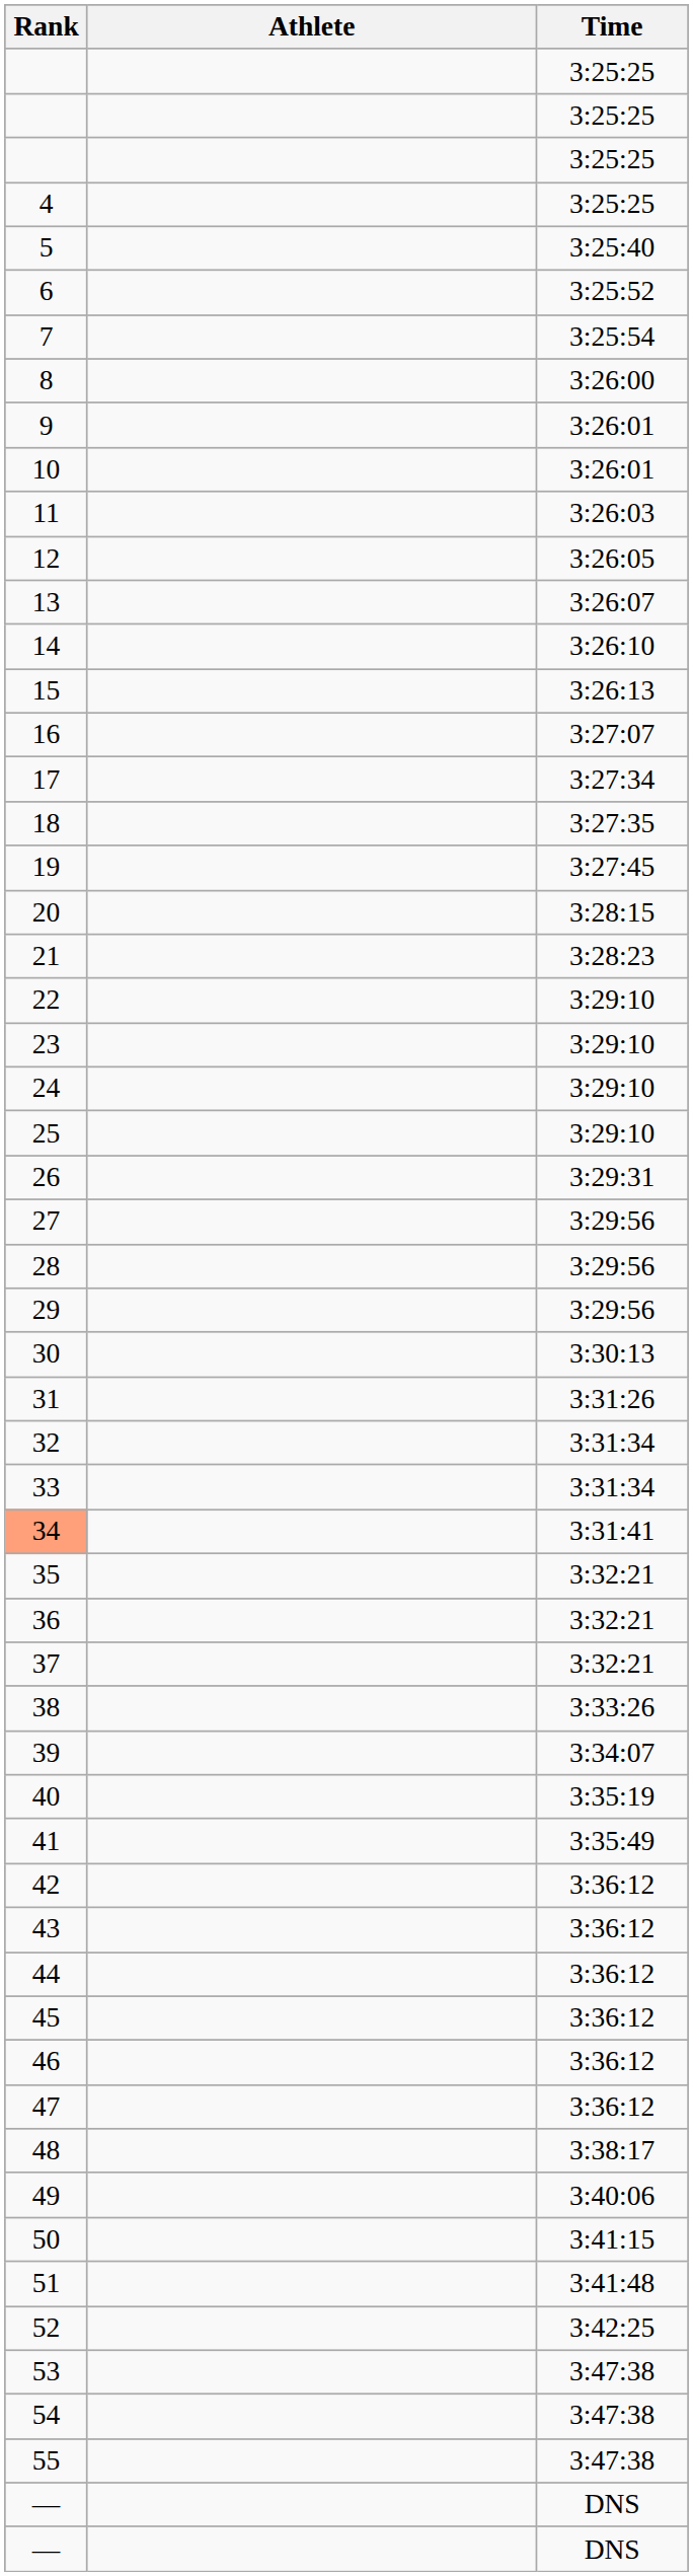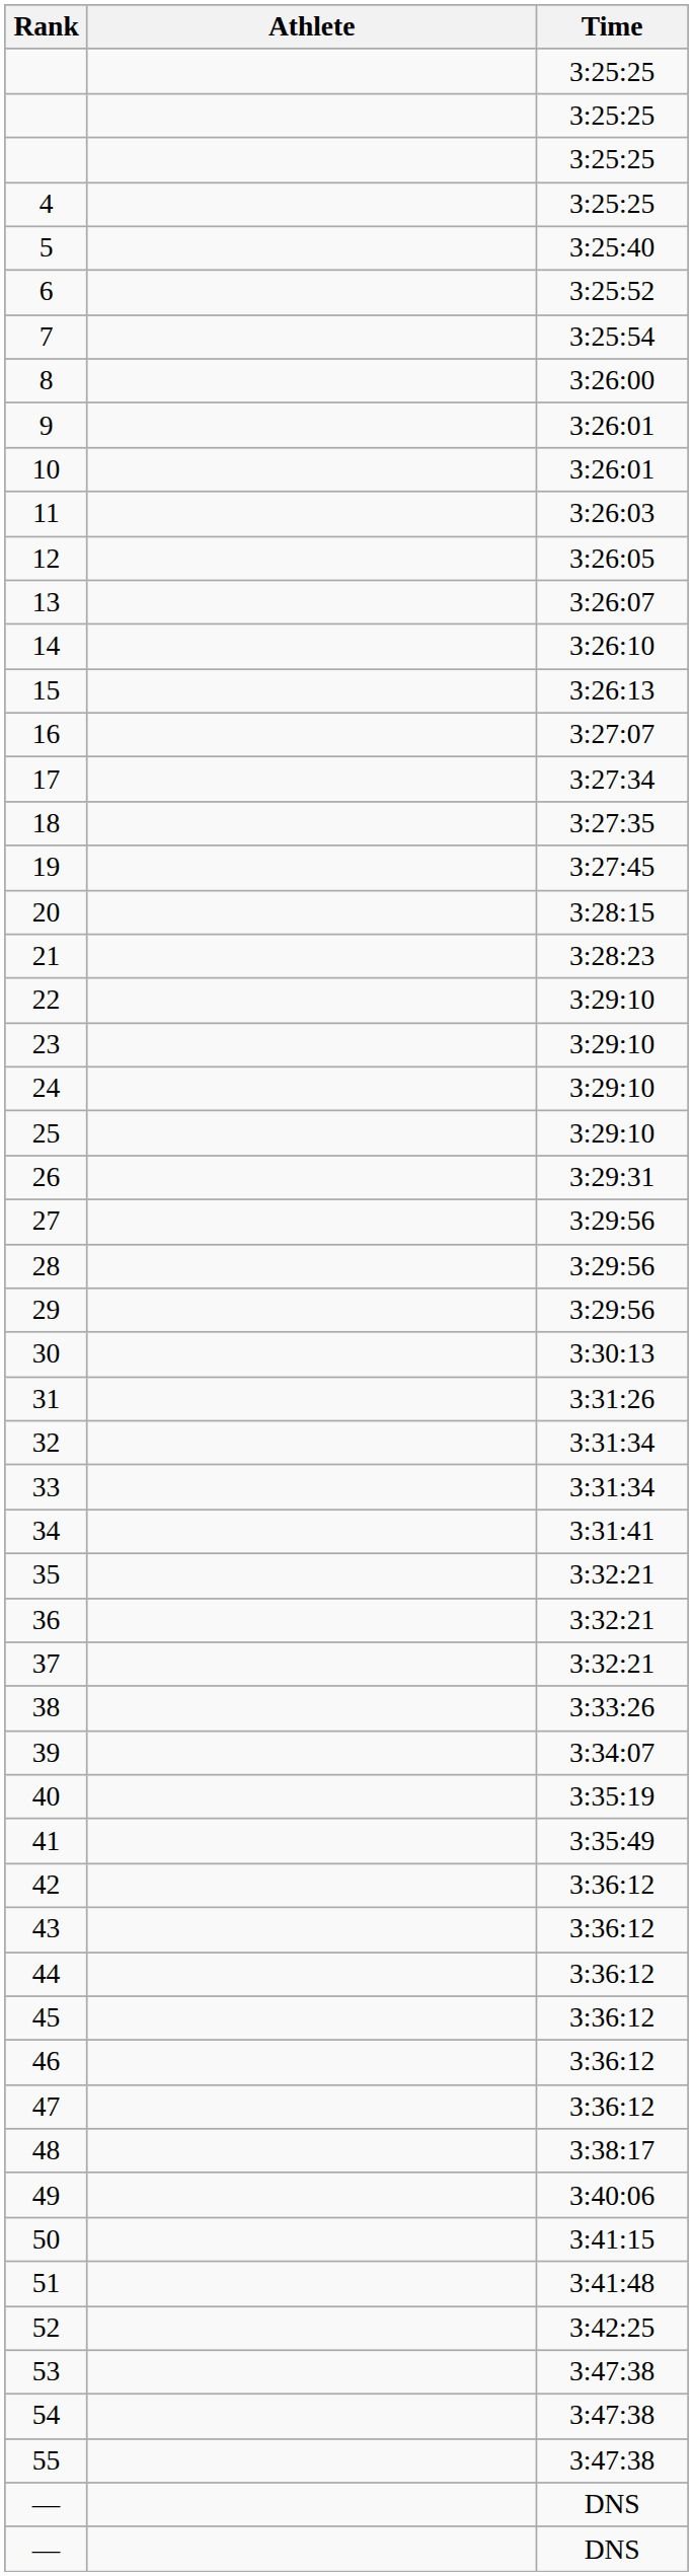34 | Rank: lightsalmon background -> no background
